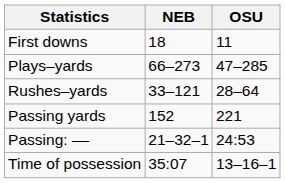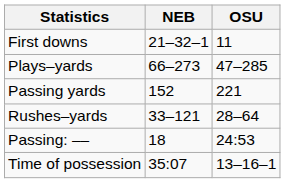First downs | NEB: 18 -> 21–32–1
rows swapped: Rushes–yards <-> Passing yards
Passing: –– | NEB: 21–32–1 -> 18
